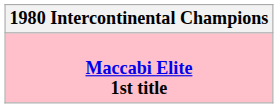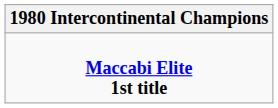row 2 | column 1: pink background -> no background
